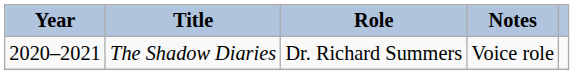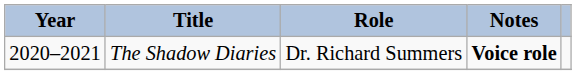The Shadow Diaries | Notes: normal -> bold
